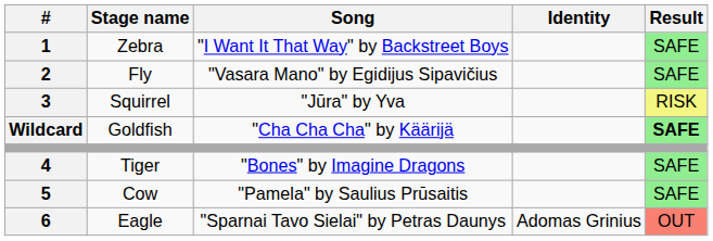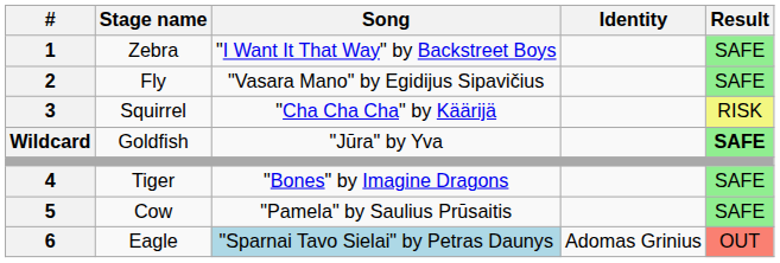Squirrel | Song: "Jūra" by Yva -> "Cha Cha Cha" by Käärijä
Goldfish | Song: "Cha Cha Cha" by Käärijä -> "Jūra" by Yva
Eagle | Song: no background -> lightblue background
